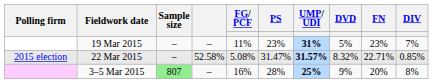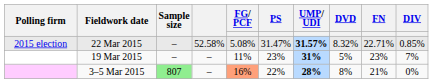rows swapped: 22 Mar 2015 <-> 19 Mar 2015
3–5 Mar 2015 | FG/ PCF: no background -> lightsalmon background
3–5 Mar 2015 | PS: 28% -> 22%
3–5 Mar 2015 | UMP/ UDI: 25% -> 28%
3–5 Mar 2015 | DVD: 9% -> 8%
3–5 Mar 2015 | FN: 20% -> 21%
3–5 Mar 2015 | DIV: 8% -> 0%
